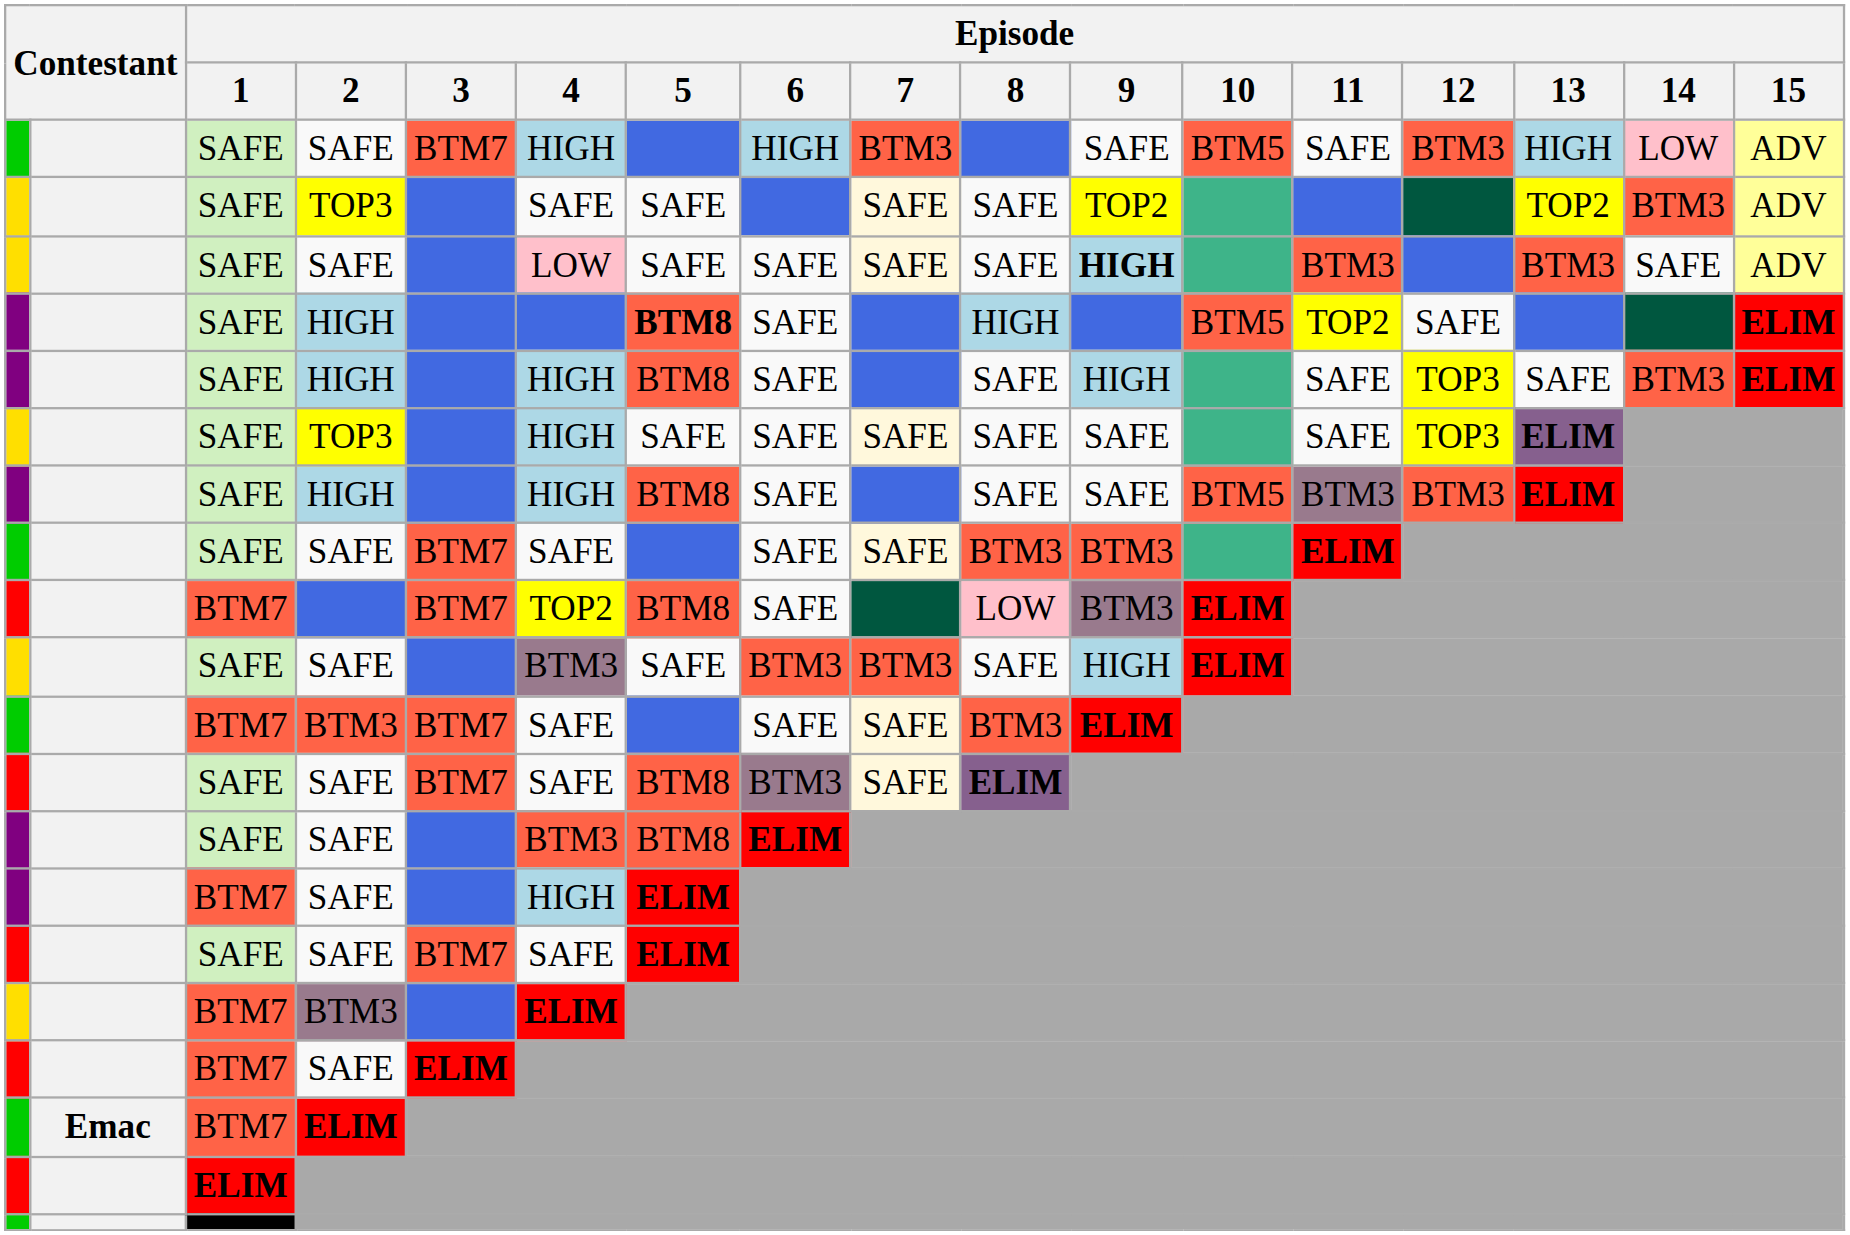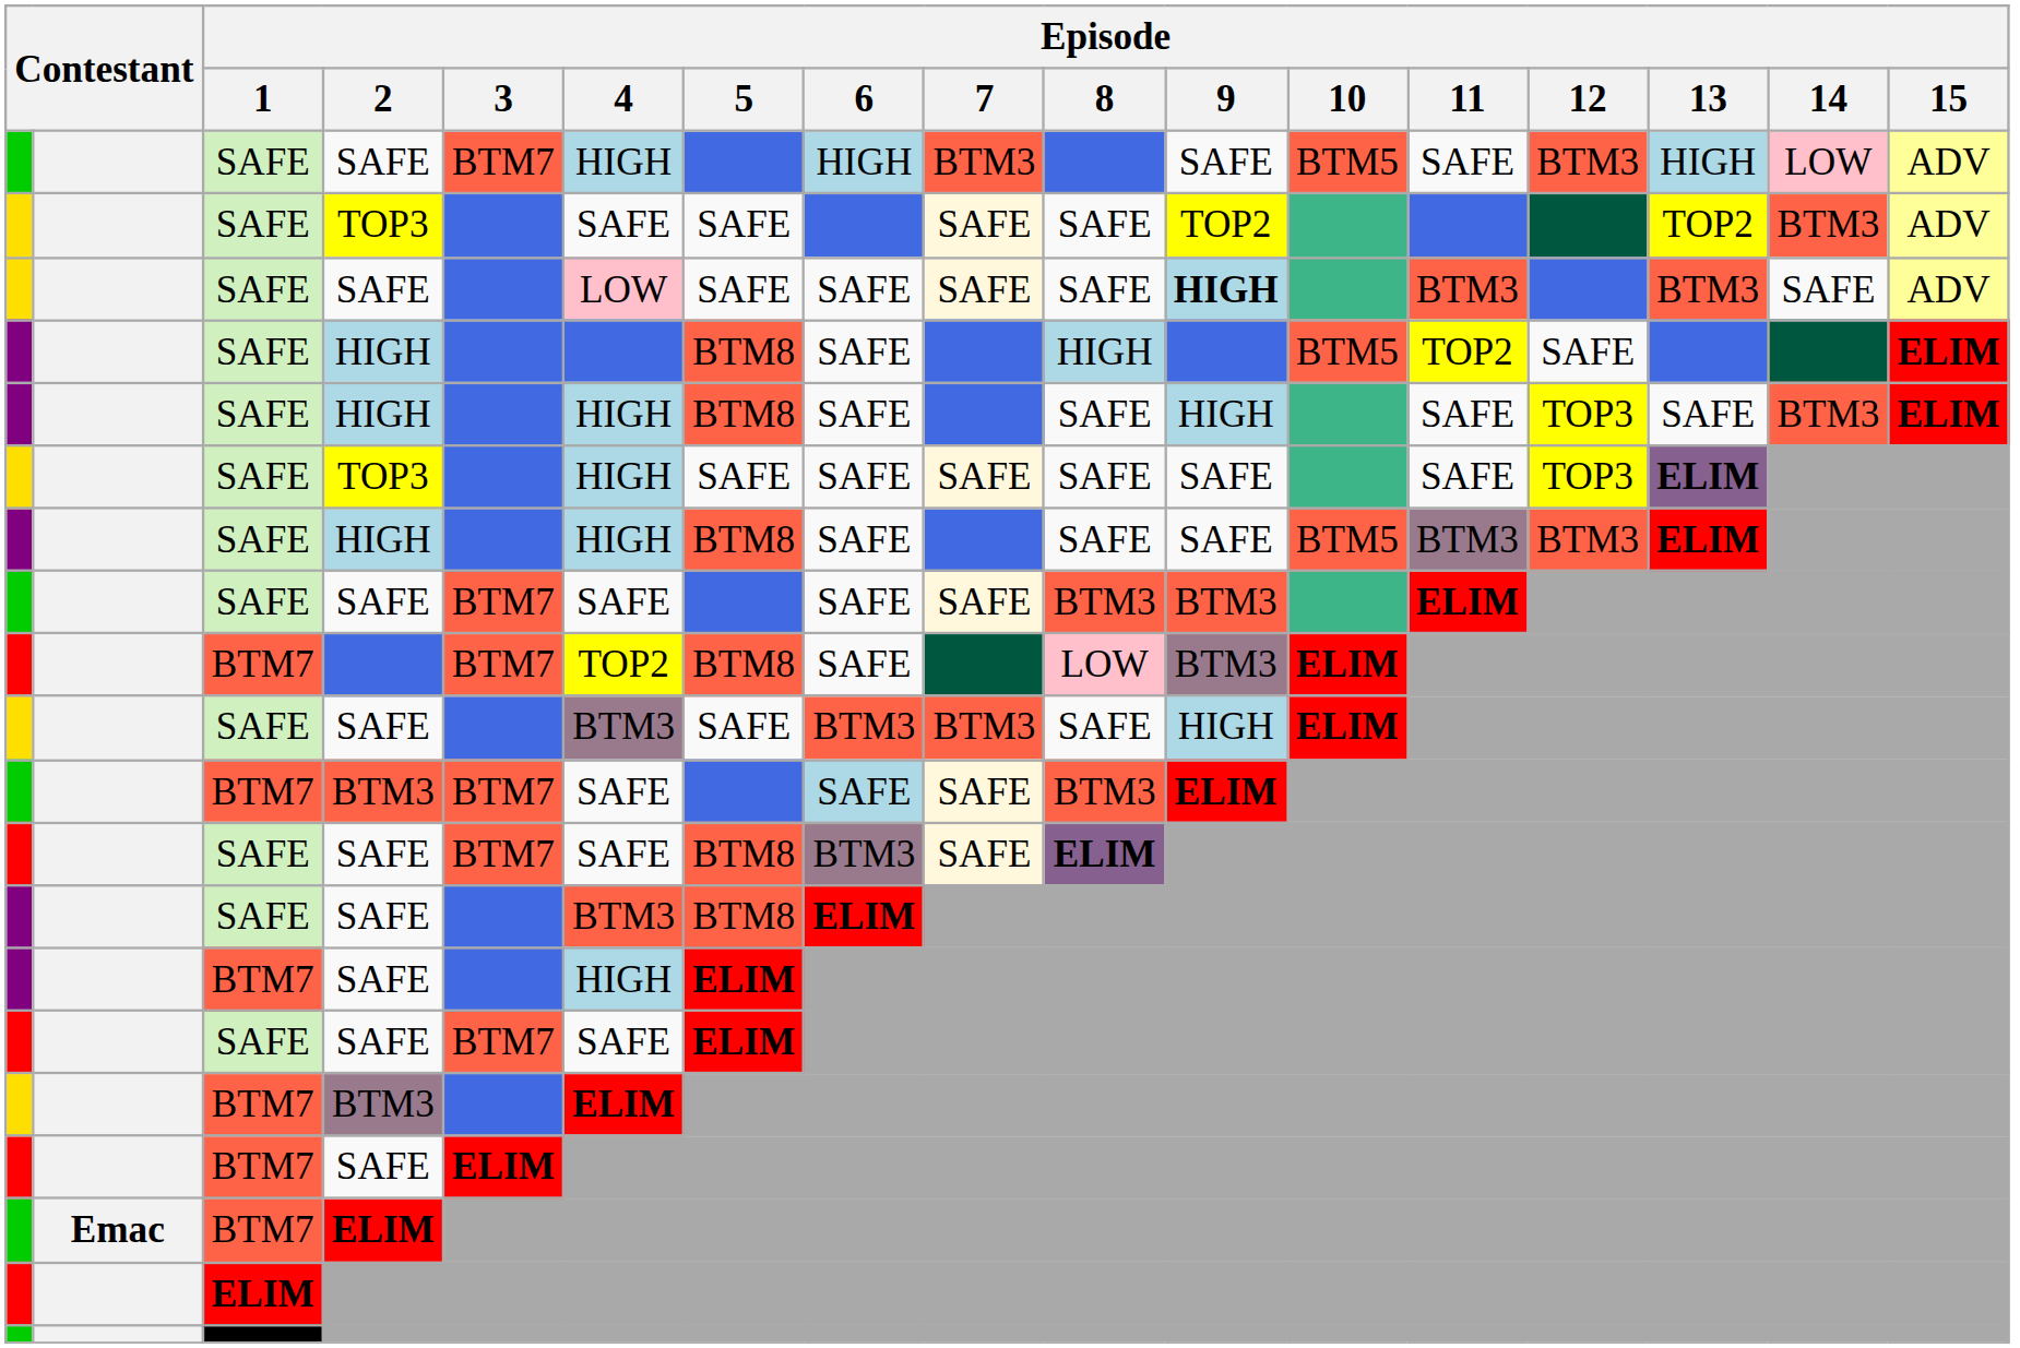row 6 | Episode / 5: bold -> normal
row 13 | Episode / 6: no background -> lightblue background
